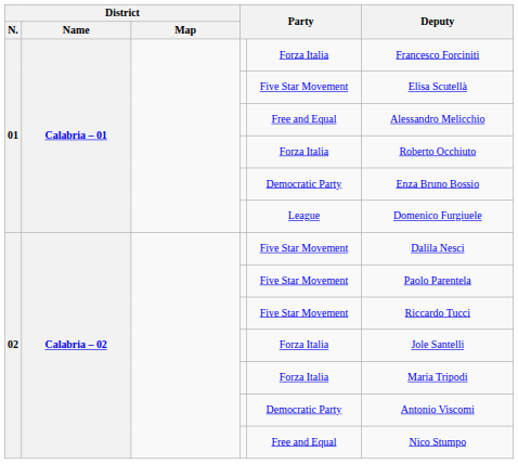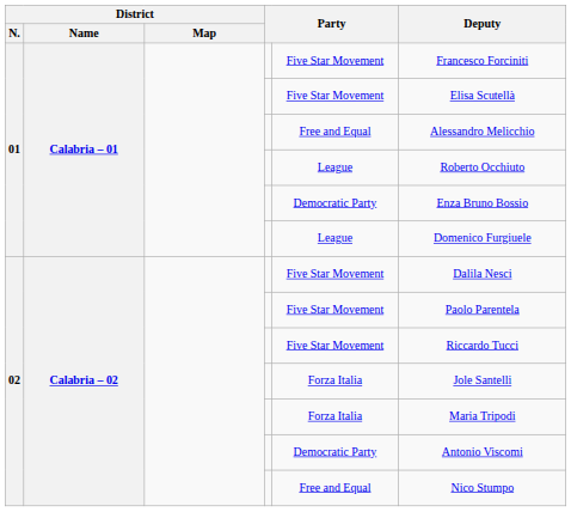row 3 | column 5: Forza Italia -> Five Star Movement
row 6 | column 5: Forza Italia -> League
